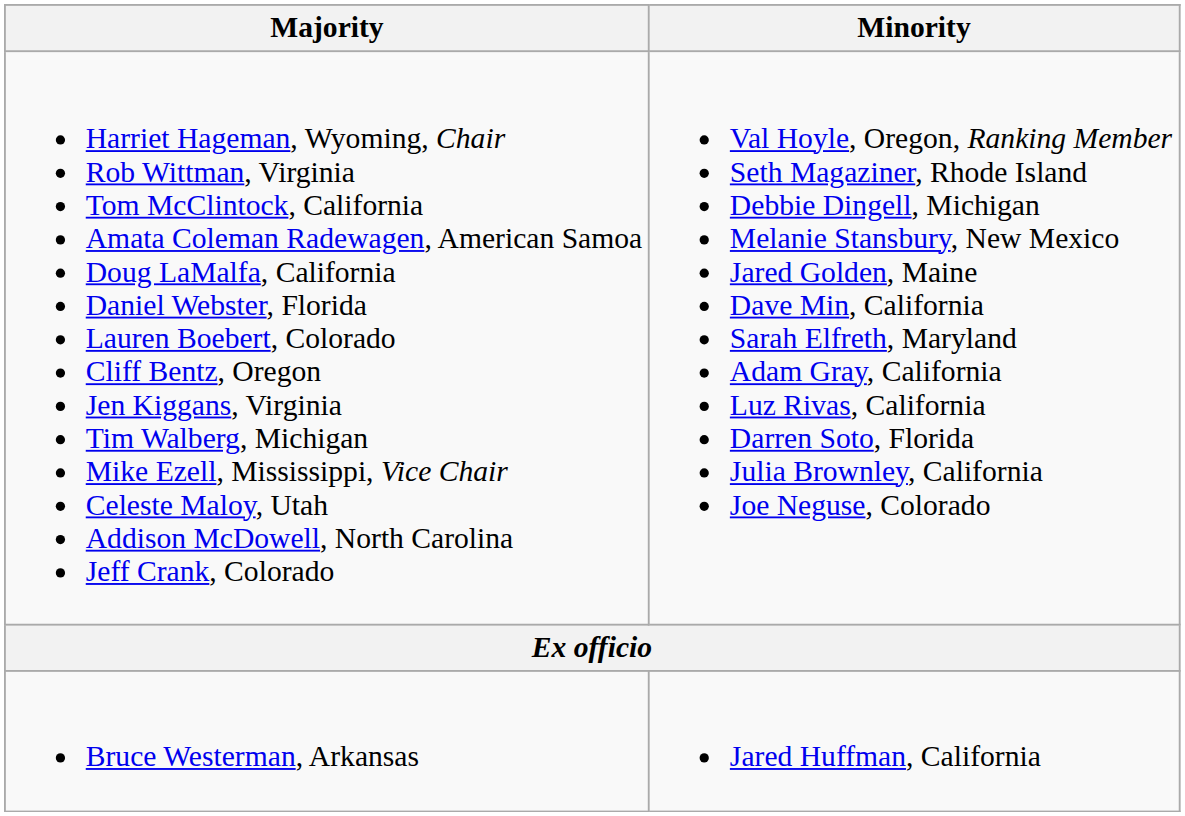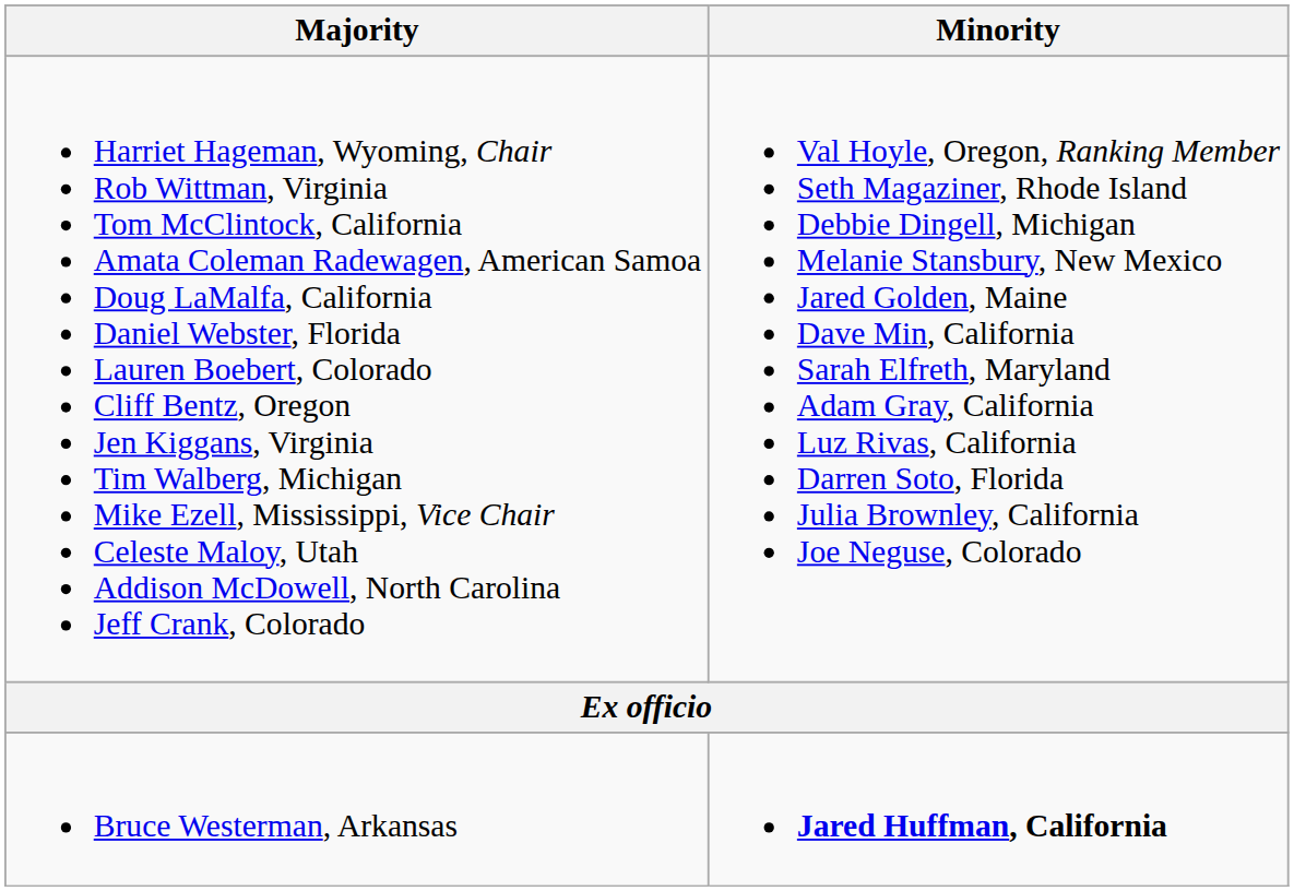Bruce Westerman, Arkansas | Minority: normal -> bold
